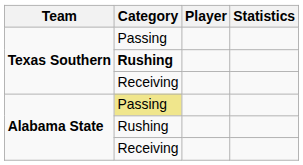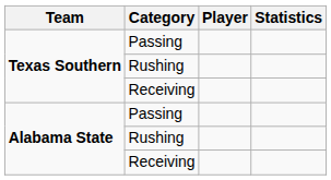Texas Southern / Rushing | Category: bold -> normal
Alabama State / Passing | Category: khaki background -> no background
